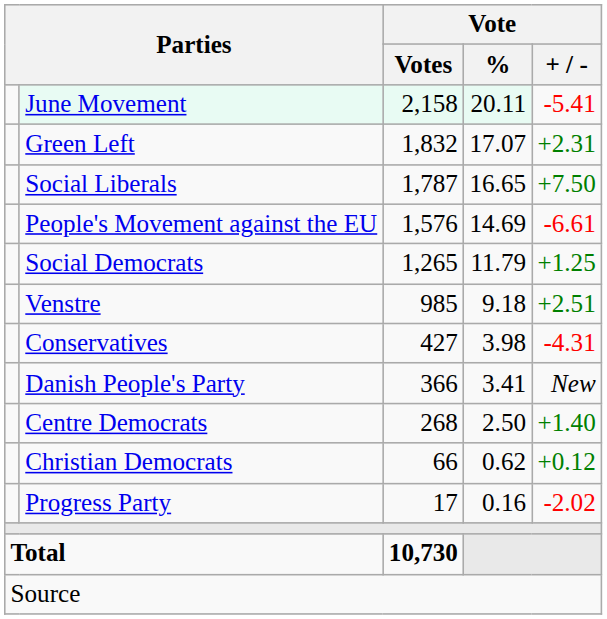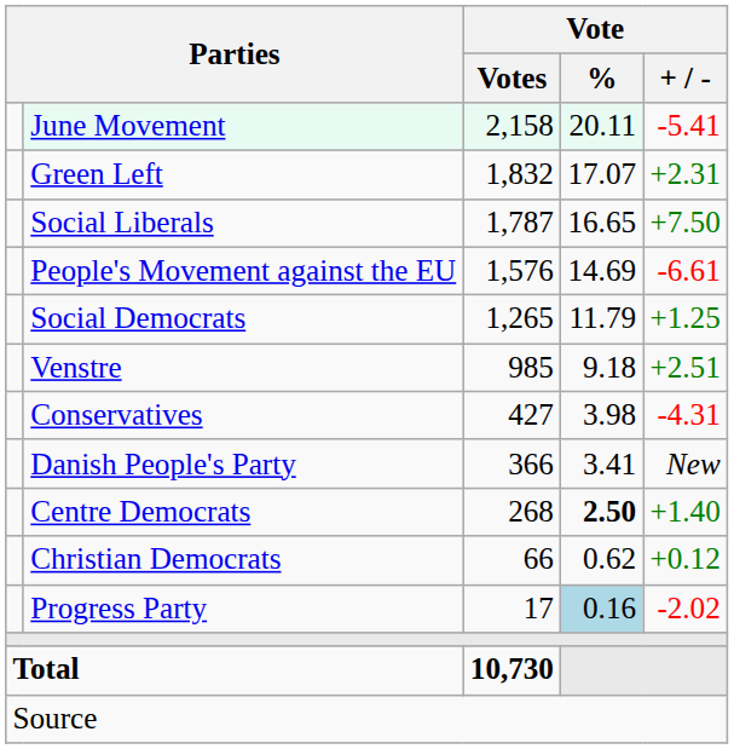Centre Democrats | Vote / %: normal -> bold
Progress Party | Vote / %: no background -> lightblue background
